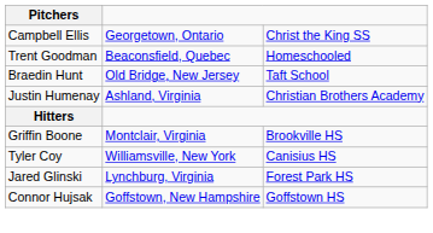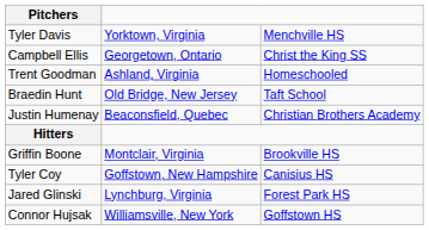+ row: Tyler Davis | Yorktown, Virginia | Menchville HS
Trent Goodman | column 2: Beaconsfield, Quebec -> Ashland, Virginia
Justin Humenay | column 2: Ashland, Virginia -> Beaconsfield, Quebec
Tyler Coy | column 2: Williamsville, New York -> Goffstown, New Hampshire
Connor Hujsak | column 2: Goffstown, New Hampshire -> Williamsville, New York
